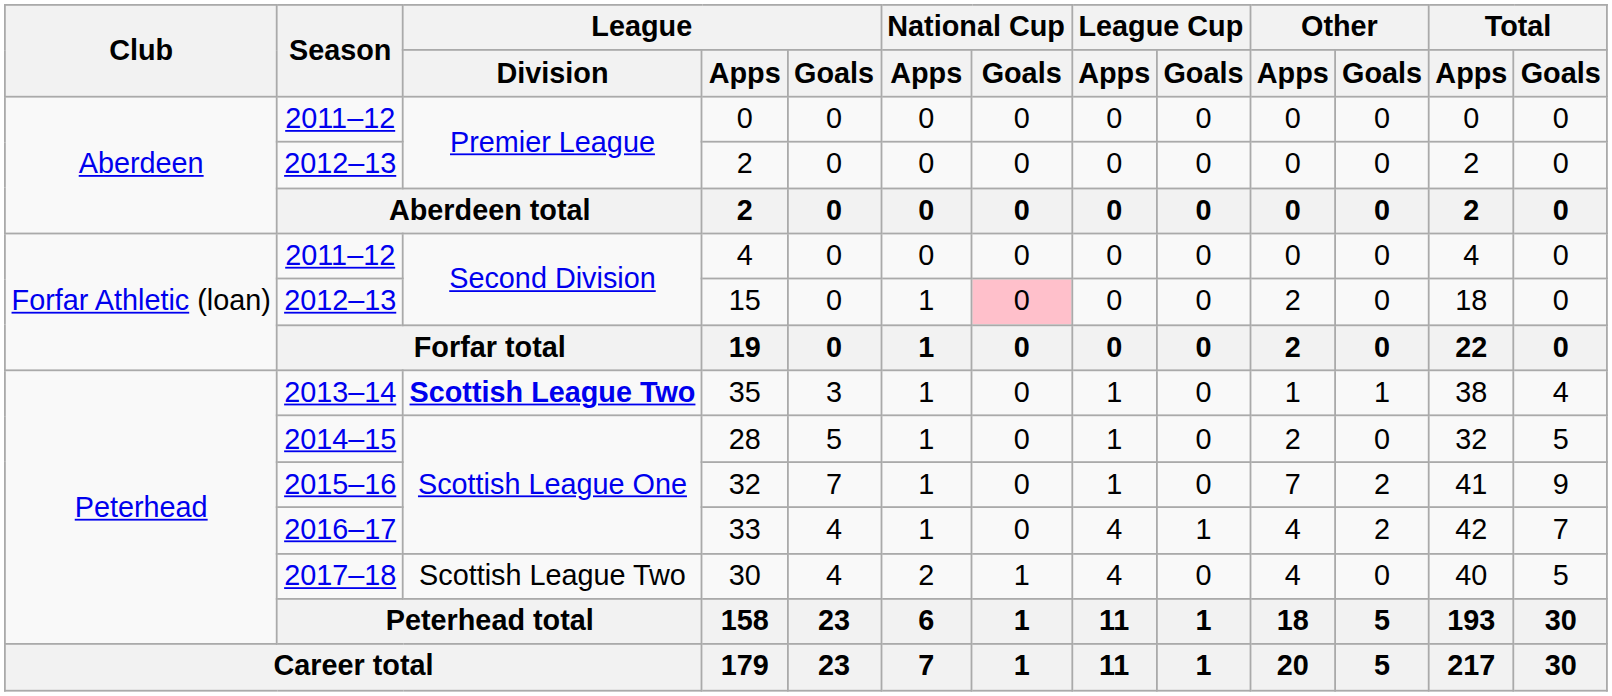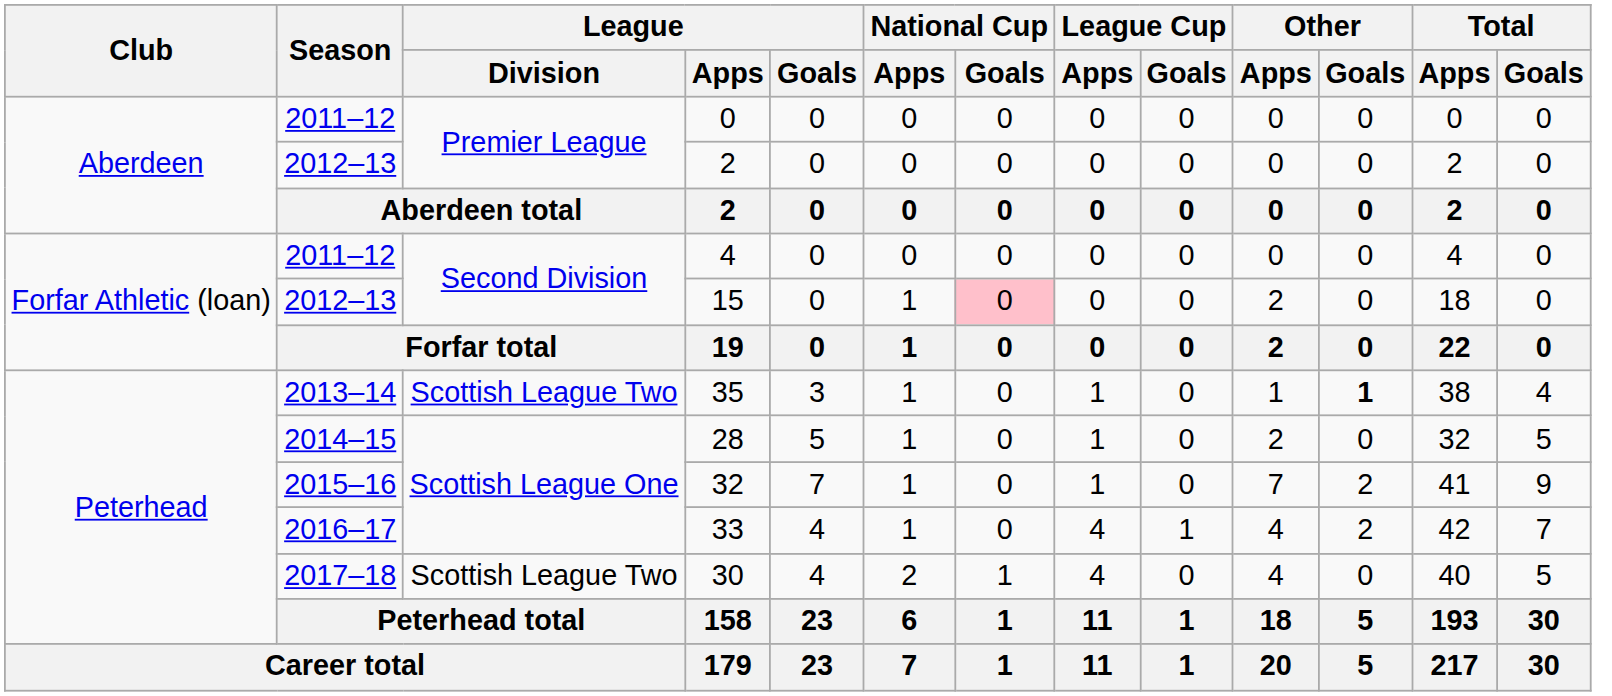35 | League / Division: bold -> normal
35 | Other / Goals: normal -> bold
